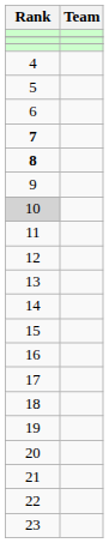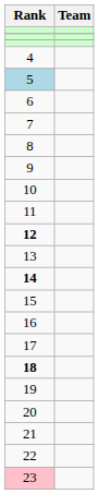row 6 | Rank: no background -> lightblue background
row 8 | Rank: bold -> normal
row 9 | Rank: bold -> normal
row 11 | Rank: lightgrey background -> no background
row 13 | Rank: normal -> bold
row 15 | Rank: normal -> bold
row 19 | Rank: normal -> bold
row 24 | Rank: no background -> pink background
